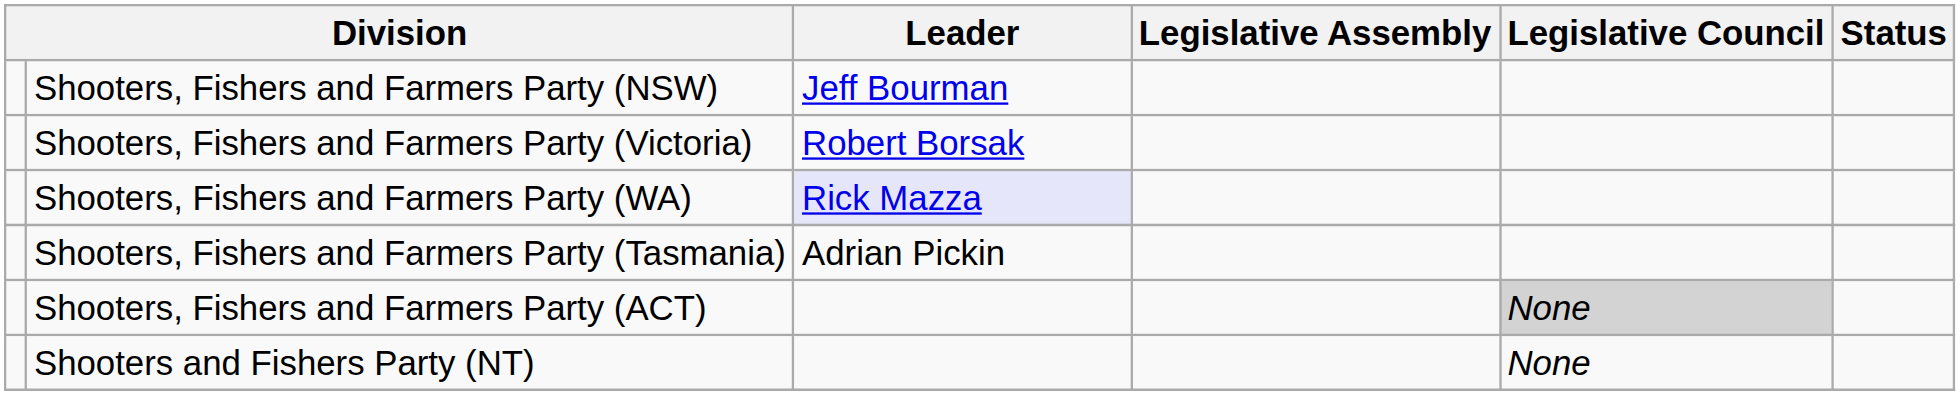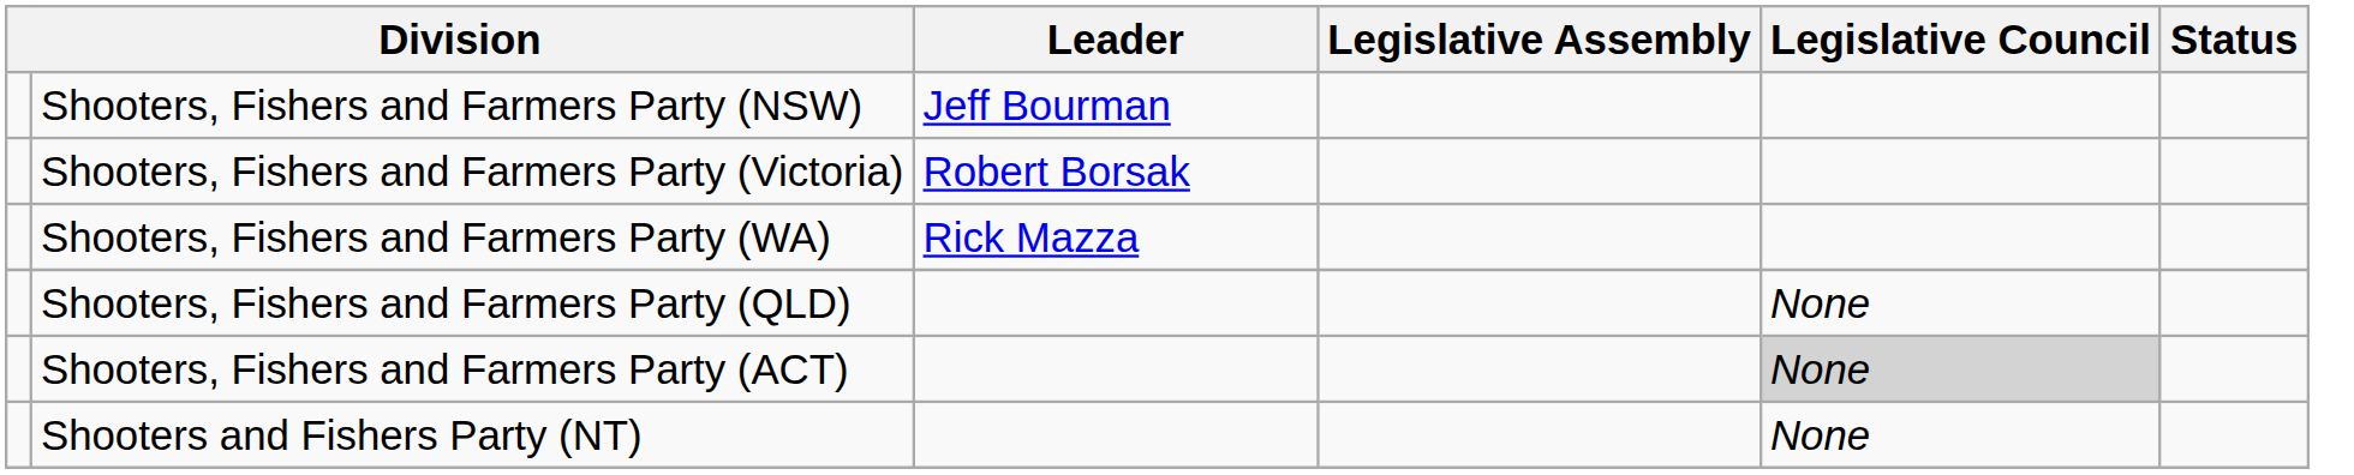Shooters, Fishers and Farmers Party (WA) | Leader: lavender background -> no background
+ row: Shooters, Fishers and Farmers Party (QLD) | None
- row: Shooters, Fishers and Farmers Party (Tasmania) | Adrian Pickin
